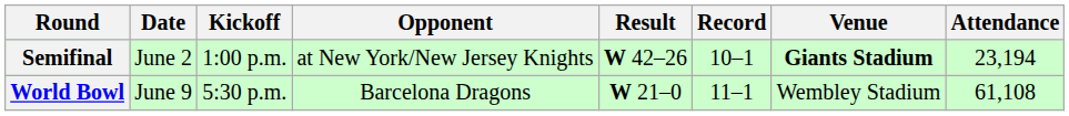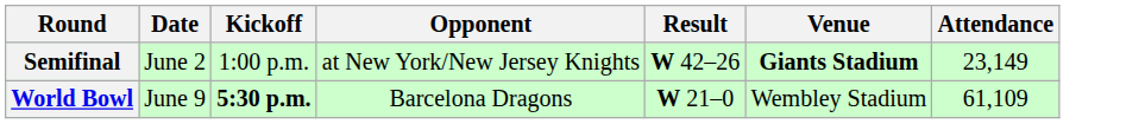- column: Record | 10–1 | 11–1
Semifinal | Attendance: 23,194 -> 23,149
World Bowl | Kickoff: normal -> bold
World Bowl | Attendance: 61,108 -> 61,109
